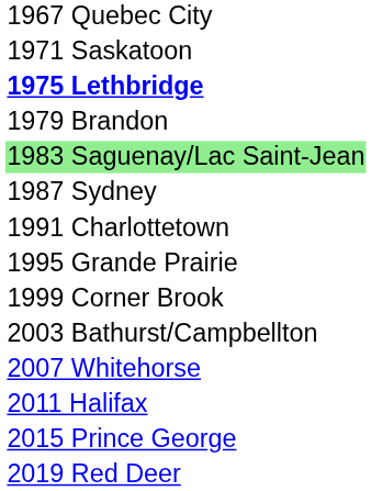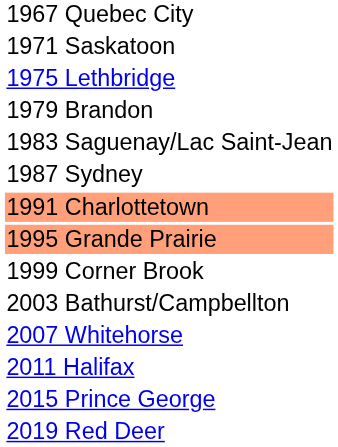1975 Lethbridge | column 1: bold -> normal
1983 Saguenay/Lac Saint-Jean | column 1: lightgreen background -> no background
1991 Charlottetown | column 1: no background -> lightsalmon background
1995 Grande Prairie | column 1: no background -> lightsalmon background
